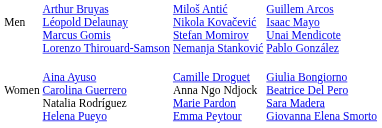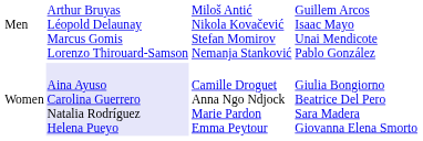Women | column 2: no background -> lavender background
